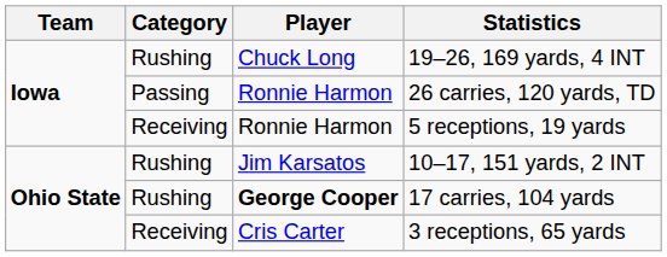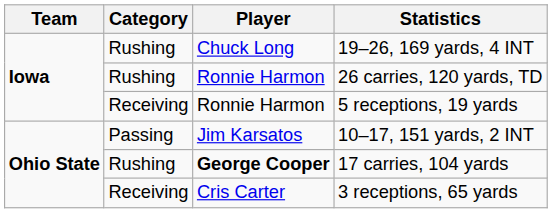26 carries, 120 yards, TD | Category: Passing -> Rushing
10–17, 151 yards, 2 INT | Category: Rushing -> Passing
